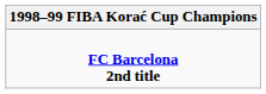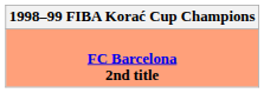row 2 | column 1: no background -> lightsalmon background
